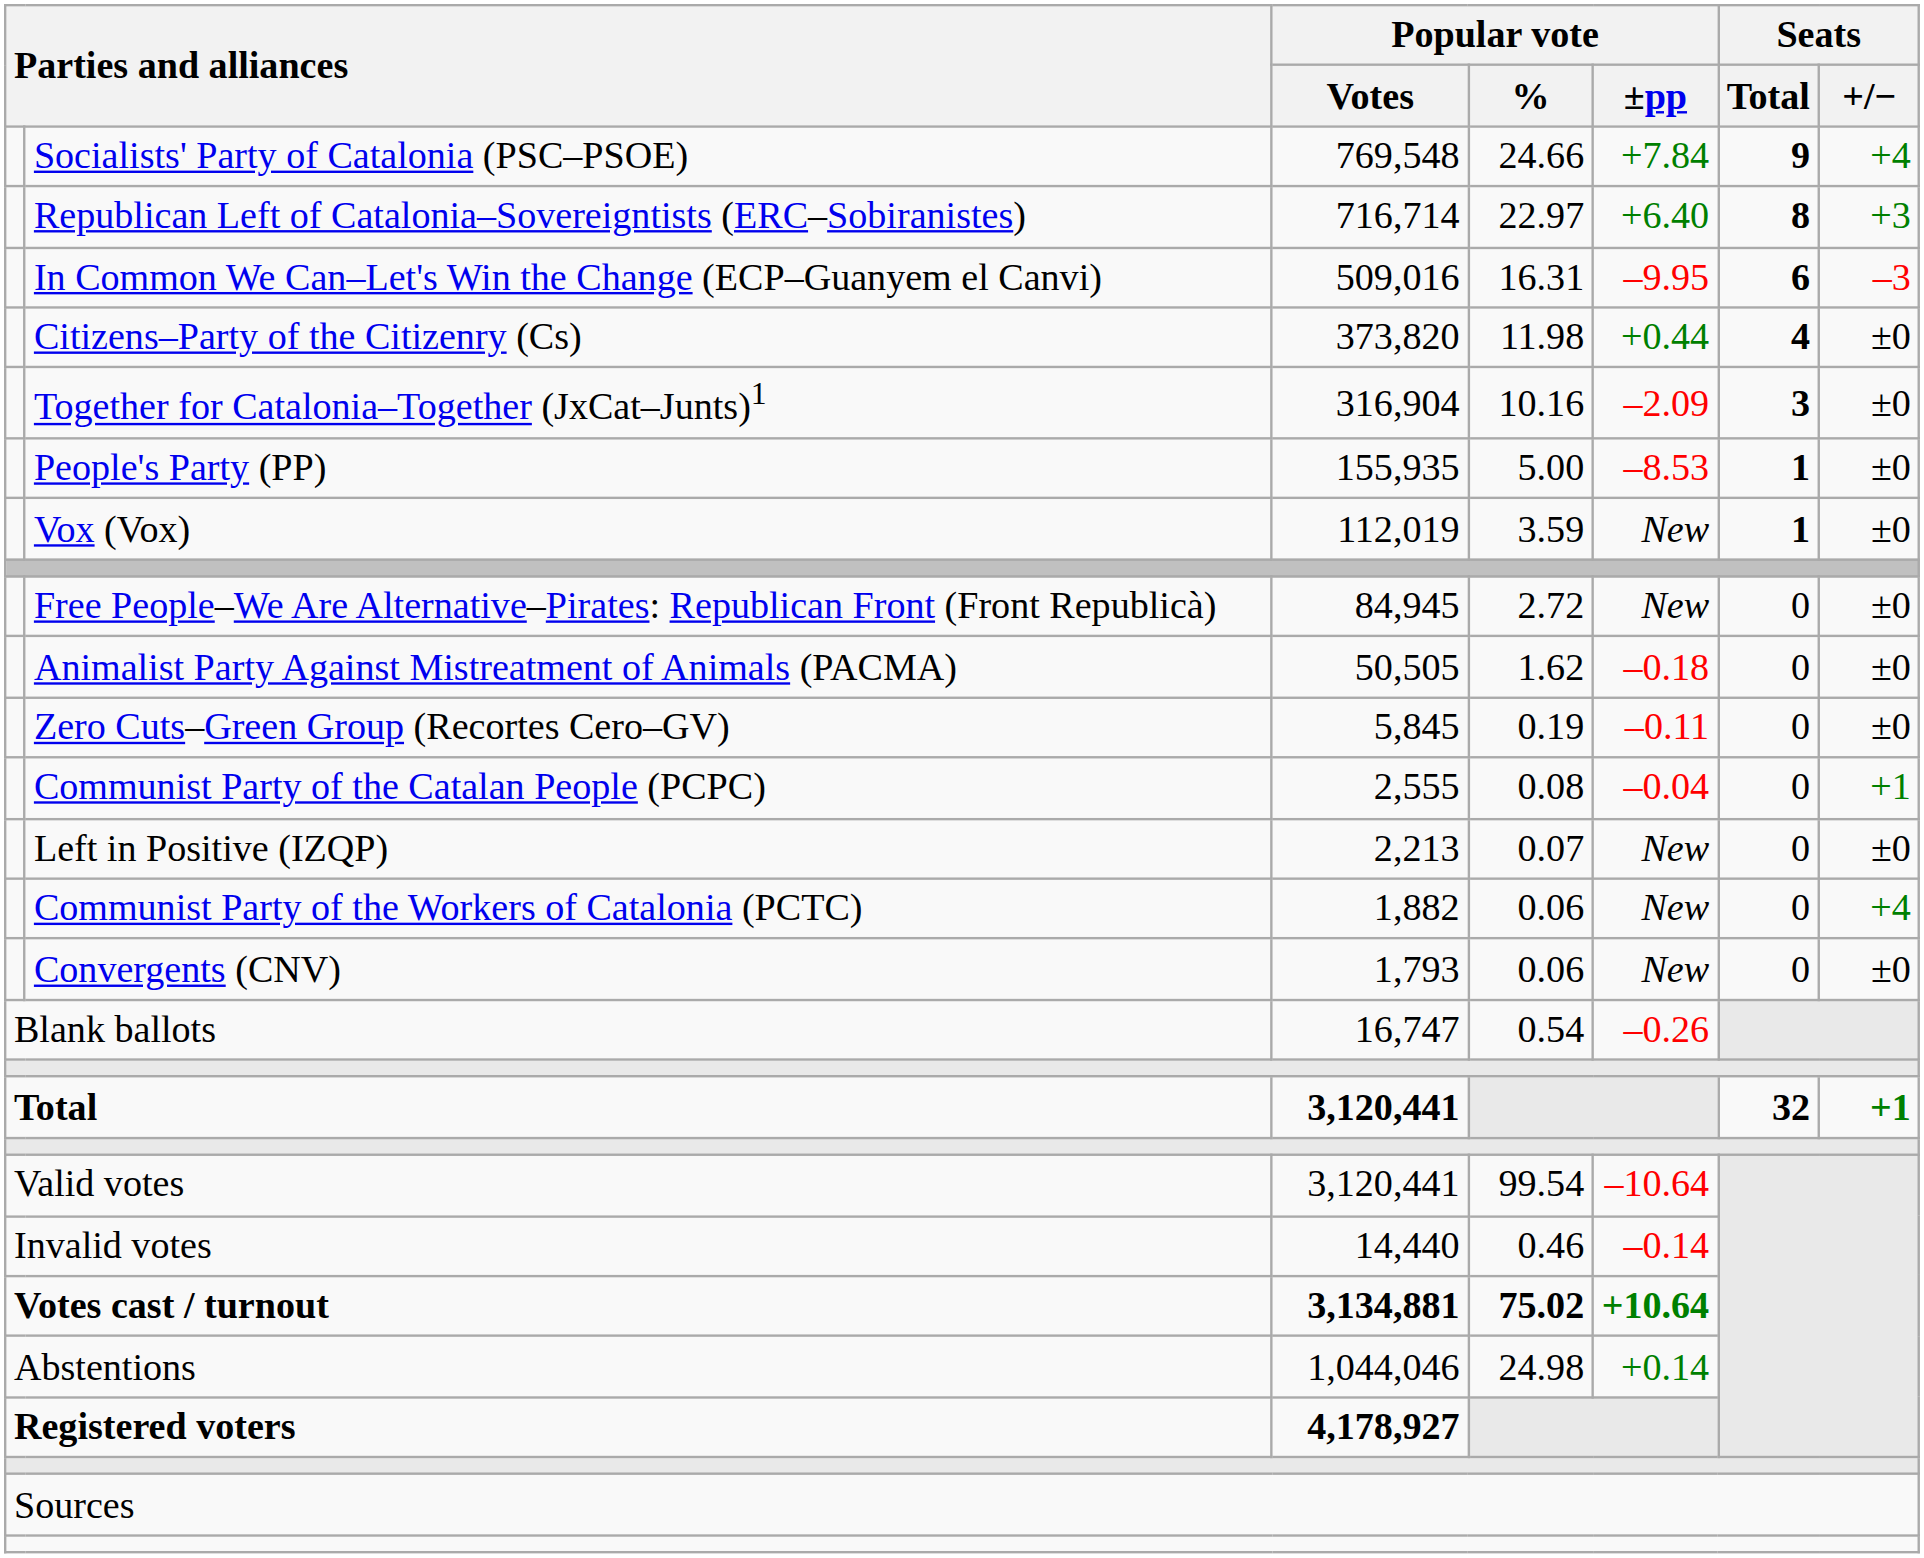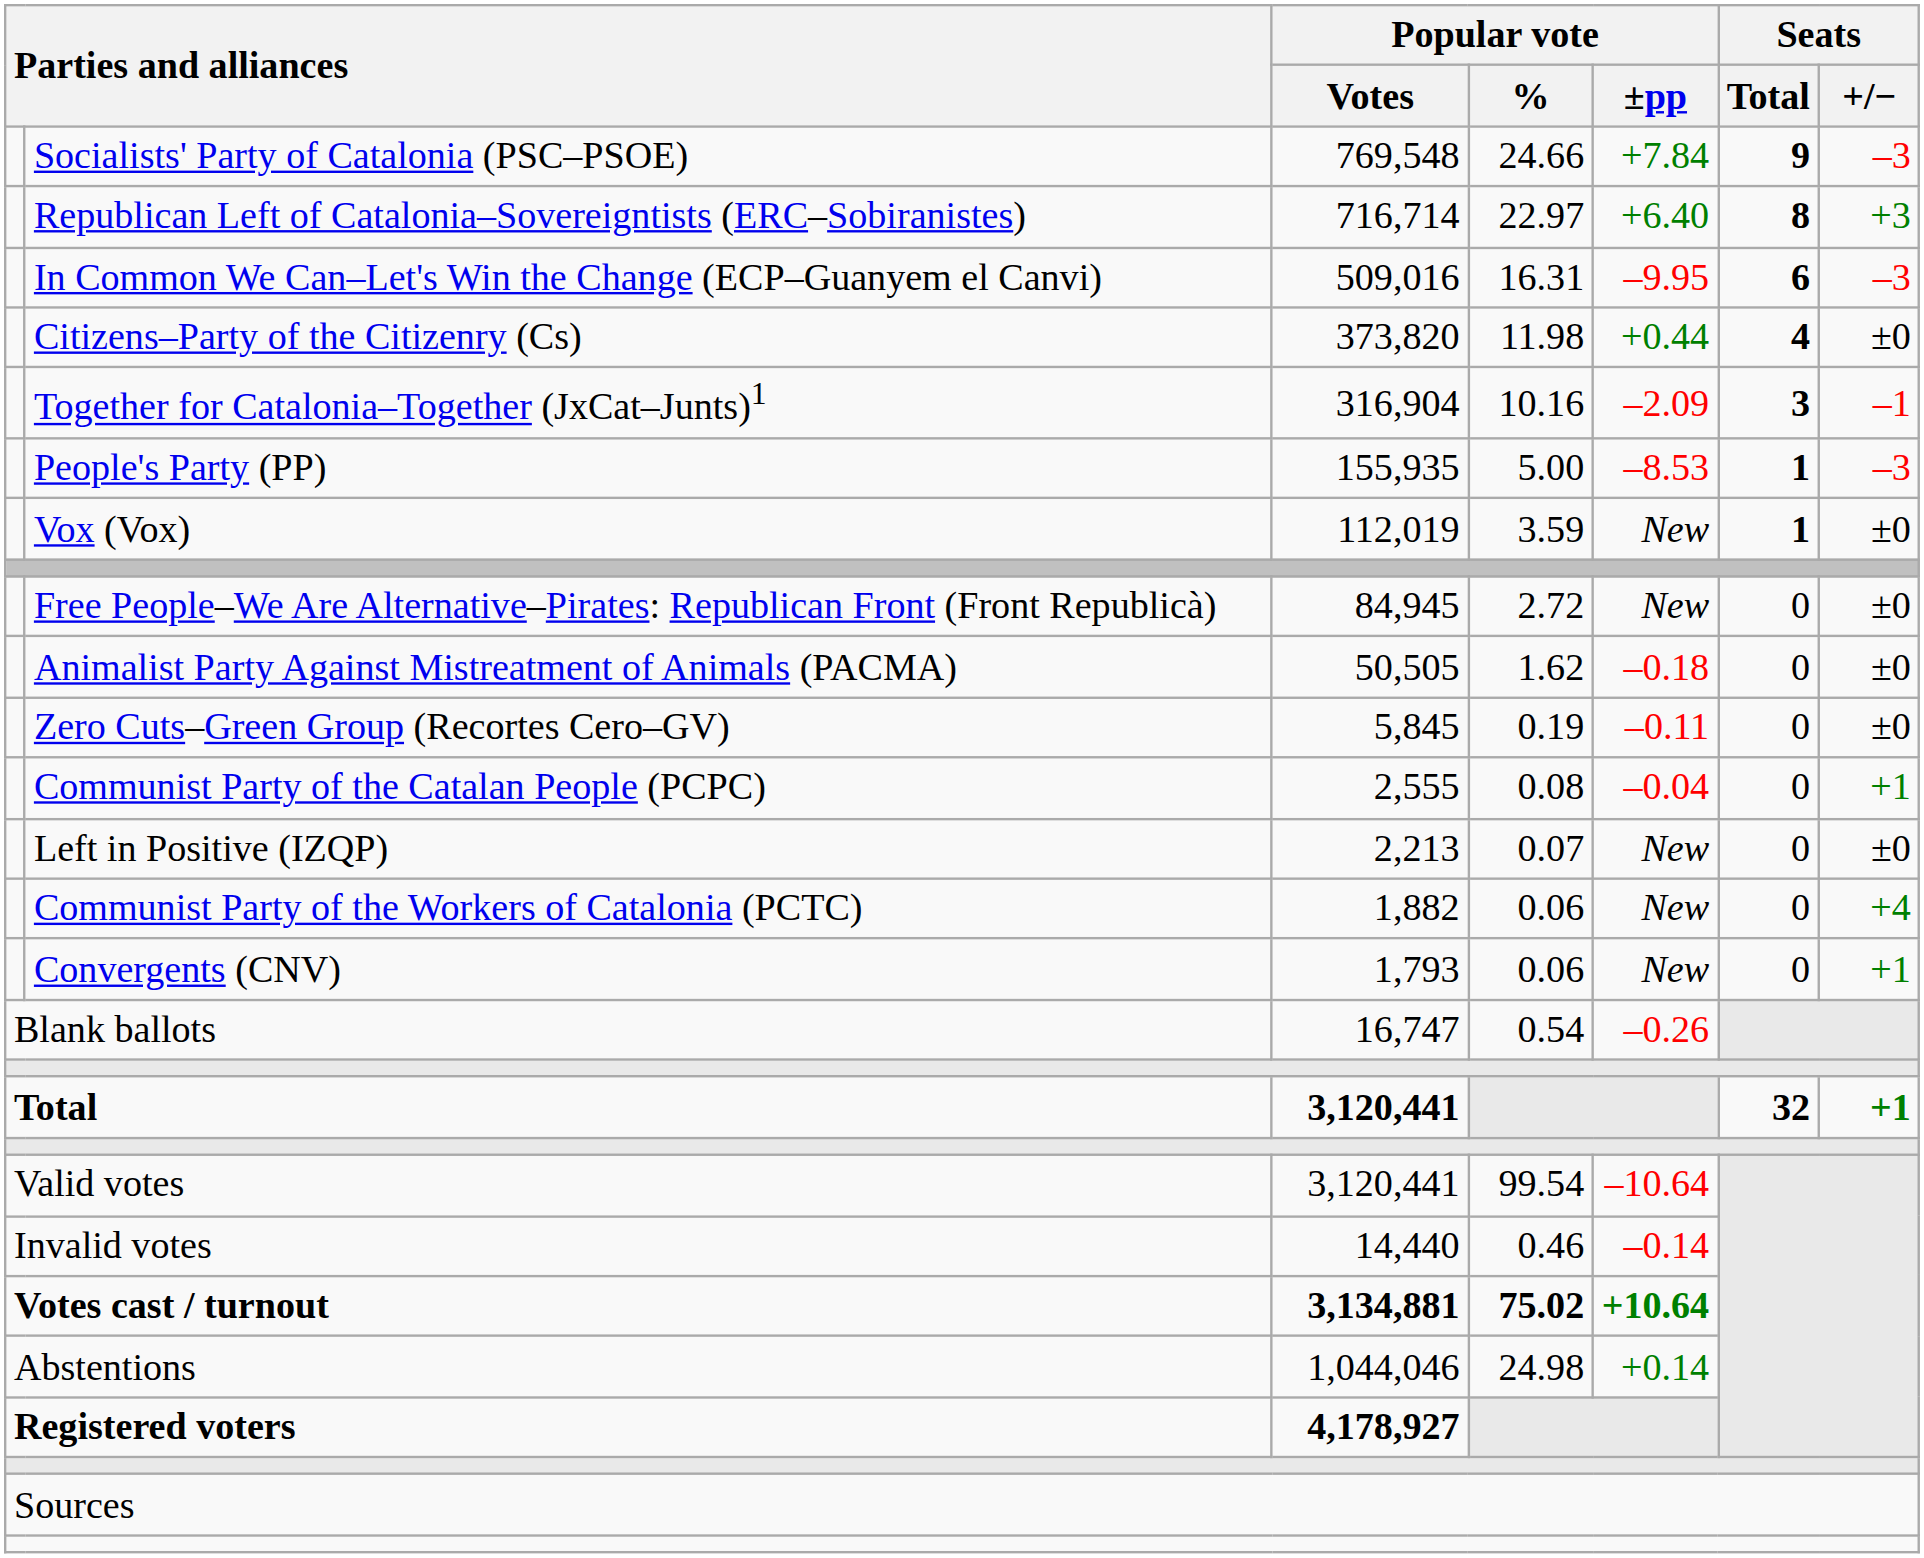Socialists' Party of Catalonia (PSC–PSOE) | Seats / +/−: +4 -> –3
Together for Catalonia–Together (JxCat–Junts)1 | Seats / +/−: ±0 -> –1
People's Party (PP) | Seats / +/−: ±0 -> –3
Convergents (CNV) | Seats / +/−: ±0 -> +1
